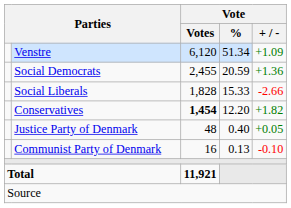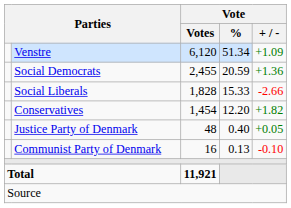Conservatives | Vote / Votes: bold -> normal
